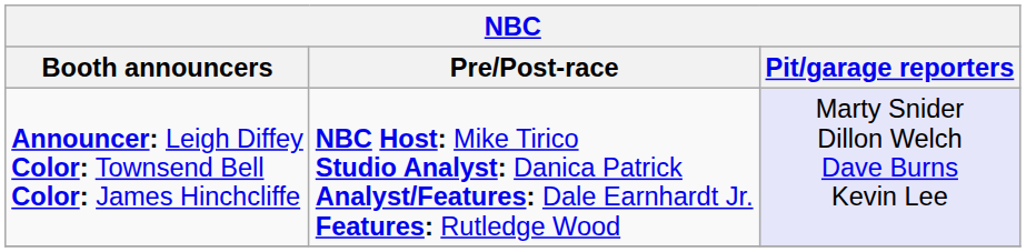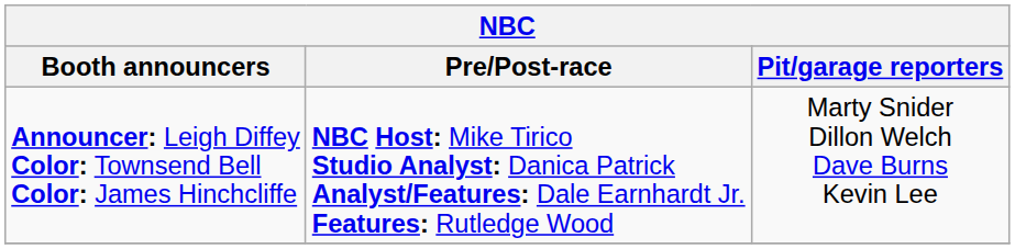row 3 | Pit/garage reporters: lavender background -> no background
